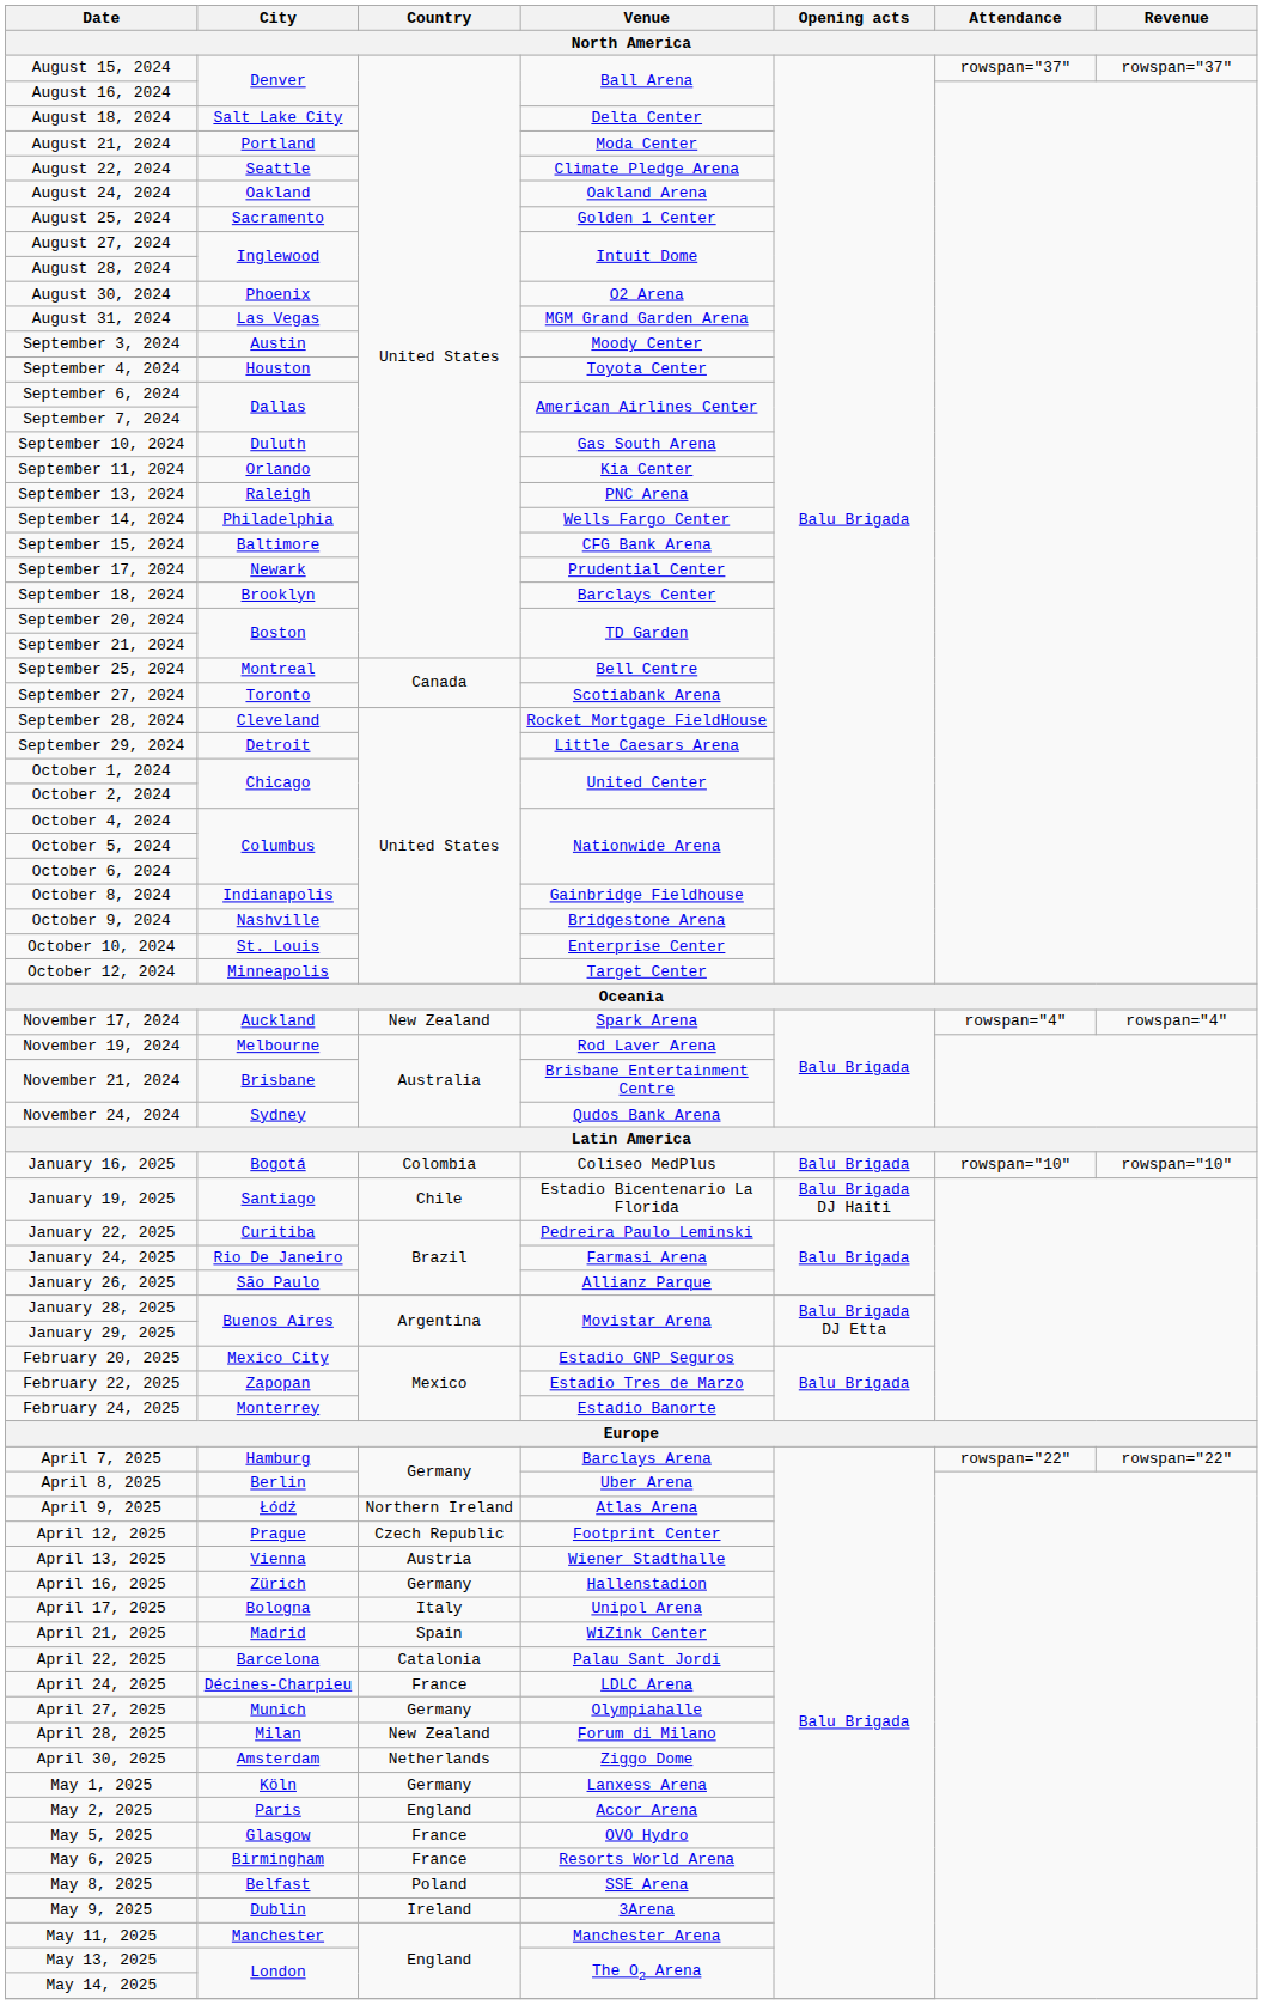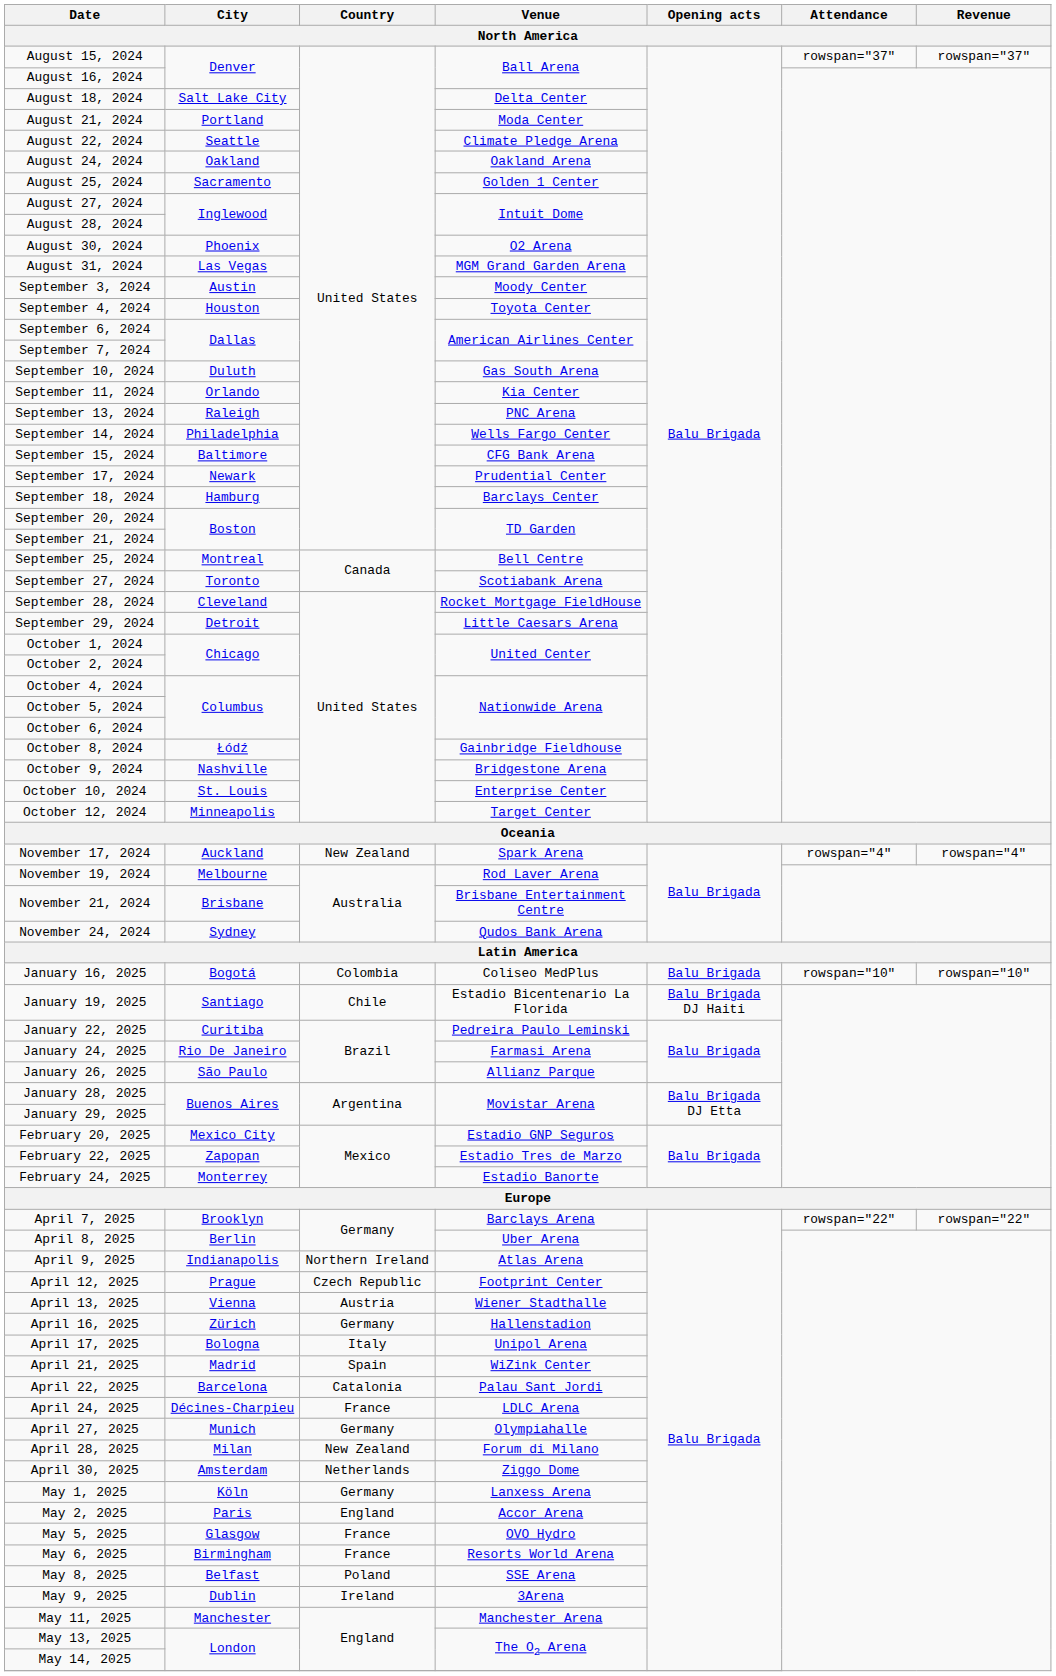September 18, 2024 | City / North America: Brooklyn -> Hamburg
October 8, 2024 | City / North America: Indianapolis -> Łódź
April 7, 2025 | City / North America: Hamburg -> Brooklyn
April 9, 2025 | City / North America: Łódź -> Indianapolis
